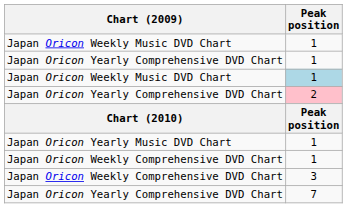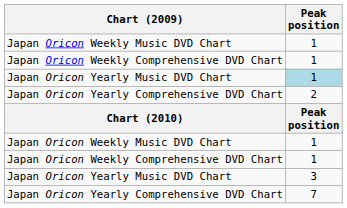row 3 | Chart (2009): Japan Oricon Yearly Comprehensive DVD Chart -> Japan Oricon Weekly Comprehensive DVD Chart
row 4 | Chart (2009): Japan Oricon Weekly Music DVD Chart -> Japan Oricon Yearly Music DVD Chart
row 5 | Peak position: pink background -> no background
row 7 | Chart (2009): Japan Oricon Yearly Music DVD Chart -> Japan Oricon Weekly Music DVD Chart
row 9 | Chart (2009): Japan Oricon Weekly Comprehensive DVD Chart -> Japan Oricon Yearly Music DVD Chart
